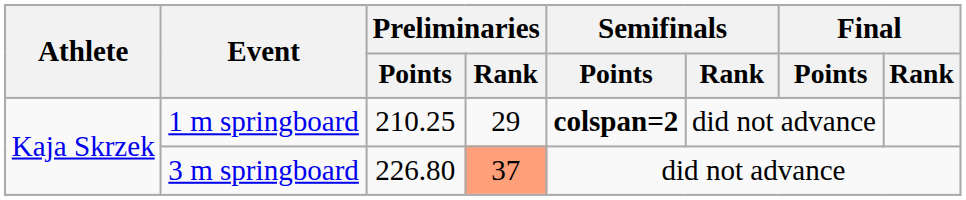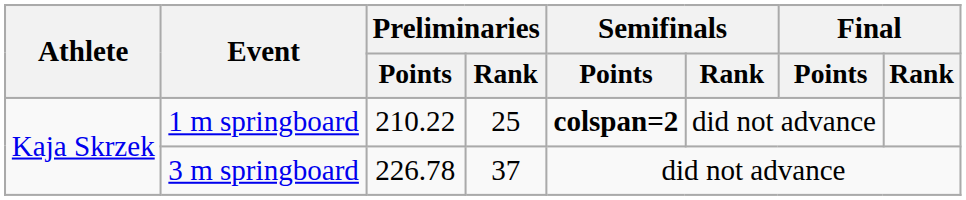1 m springboard | Preliminaries / Points: 210.25 -> 210.22
1 m springboard | Preliminaries / Rank: 29 -> 25
3 m springboard | Preliminaries / Points: 226.80 -> 226.78
3 m springboard | Preliminaries / Rank: lightsalmon background -> no background
